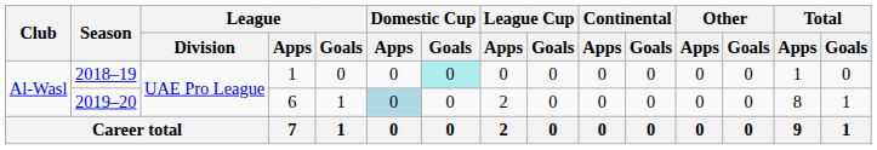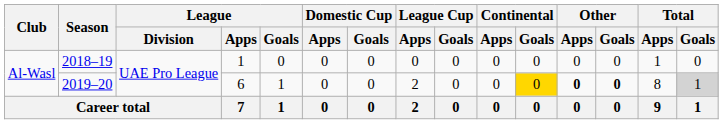2018–19 | Domestic Cup / Goals: paleturquoise background -> no background
2019–20 | Domestic Cup / Apps: lightblue background -> no background
2019–20 | Continental / Goals: no background -> gold background
2019–20 | Other / Apps: normal -> bold
2019–20 | Other / Goals: normal -> bold
2019–20 | Total / Goals: no background -> lightgrey background
